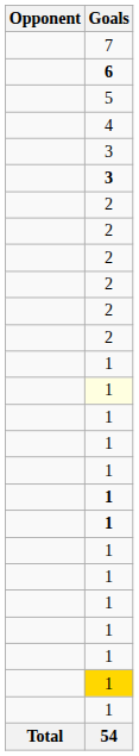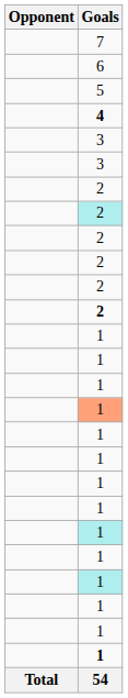row 3 | Goals: bold -> normal
row 5 | Goals: normal -> bold
row 7 | Goals: bold -> normal
row 9 | Goals: no background -> paleturquoise background
row 13 | Goals: normal -> bold
row 15 | Goals: lightyellow background -> no background
row 17 | Goals: no background -> lightsalmon background
row 19 | Goals: bold -> normal
row 20 | Goals: bold -> normal
row 22 | Goals: no background -> paleturquoise background
row 24 | Goals: no background -> paleturquoise background
row 26 | Goals: gold background -> no background
row 27 | Goals: normal -> bold
